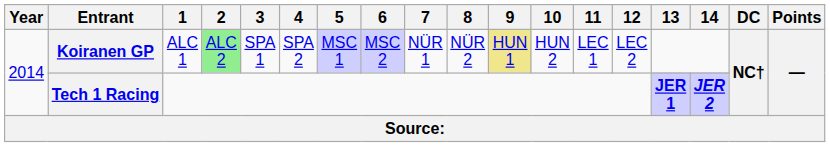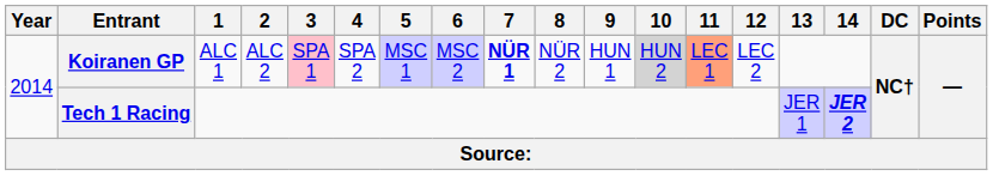Koiranen GP | 2: lightgreen background -> no background
Koiranen GP | 3: no background -> pink background
Koiranen GP | 7: normal -> bold
Koiranen GP | 9: khaki background -> no background
Koiranen GP | 10: no background -> lightgrey background
Koiranen GP | 11: no background -> lightsalmon background
Tech 1 Racing | 13: bold -> normal
